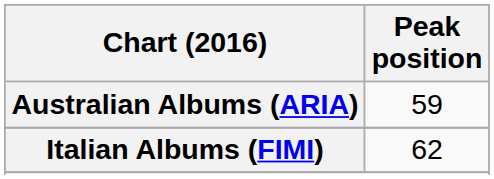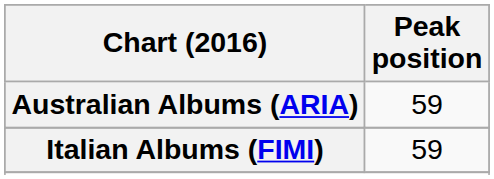Italian Albums (FIMI) | Peak position: 62 -> 59
